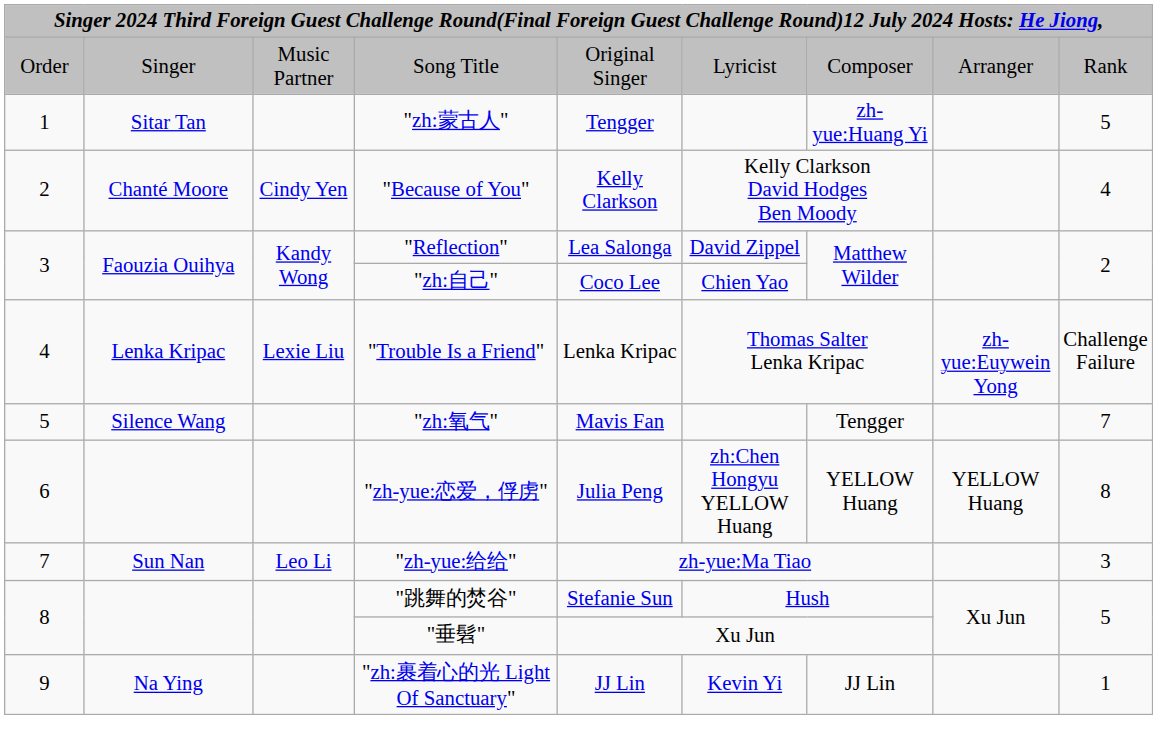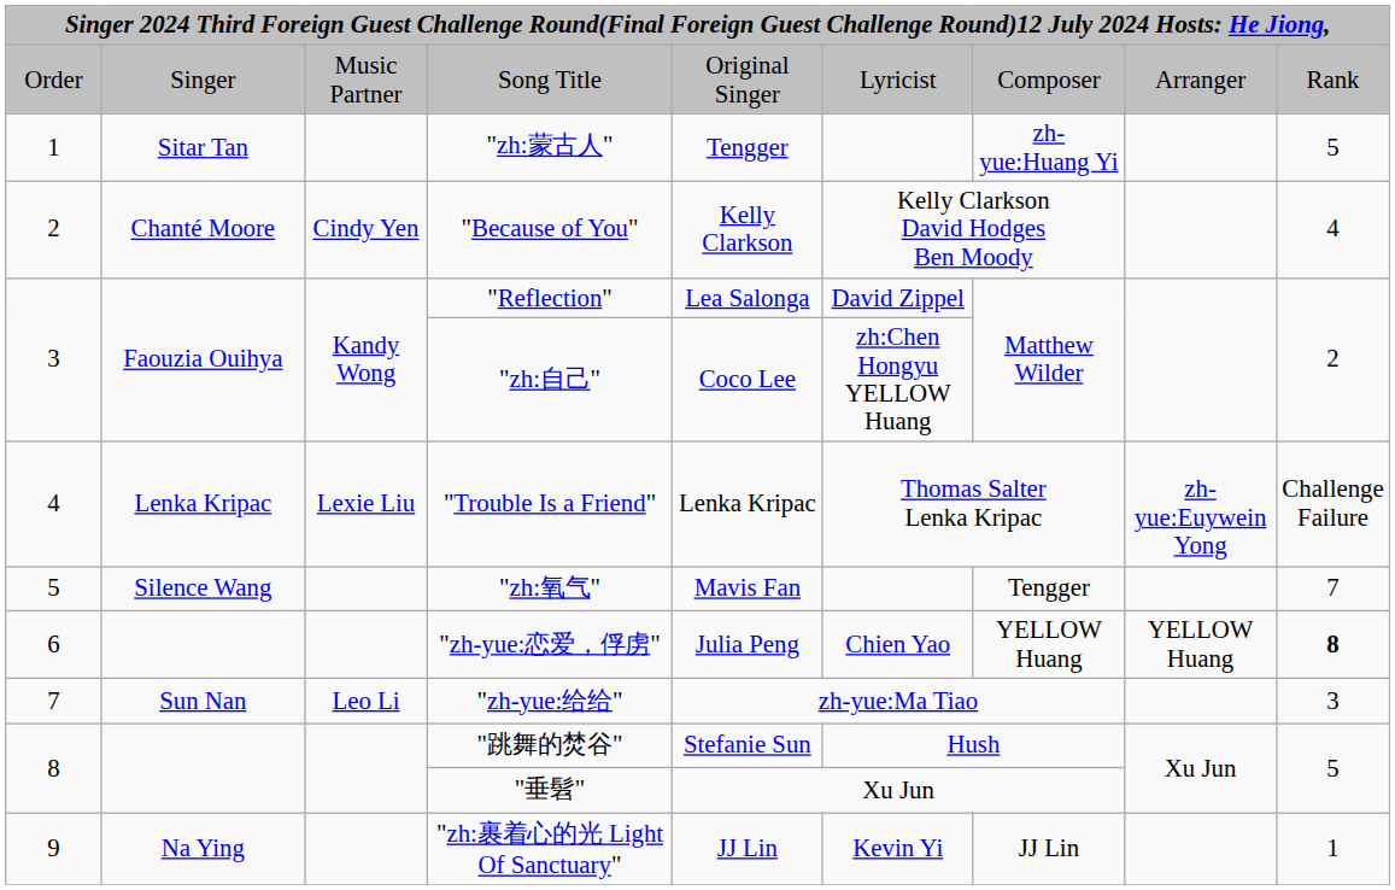"zh:自己" | column 6: Chien Yao -> zh:Chen Hongyu YELLOW Huang
"zh-yue:恋爱，俘虏" | column 6: zh:Chen Hongyu YELLOW Huang -> Chien Yao
"zh-yue:恋爱，俘虏" | column 9: normal -> bold
